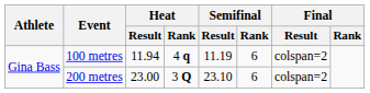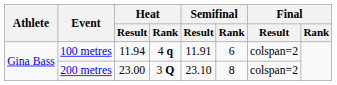100 metres | Semifinal / Result: 11.19 -> 11.91
200 metres | Semifinal / Rank: 6 -> 8
